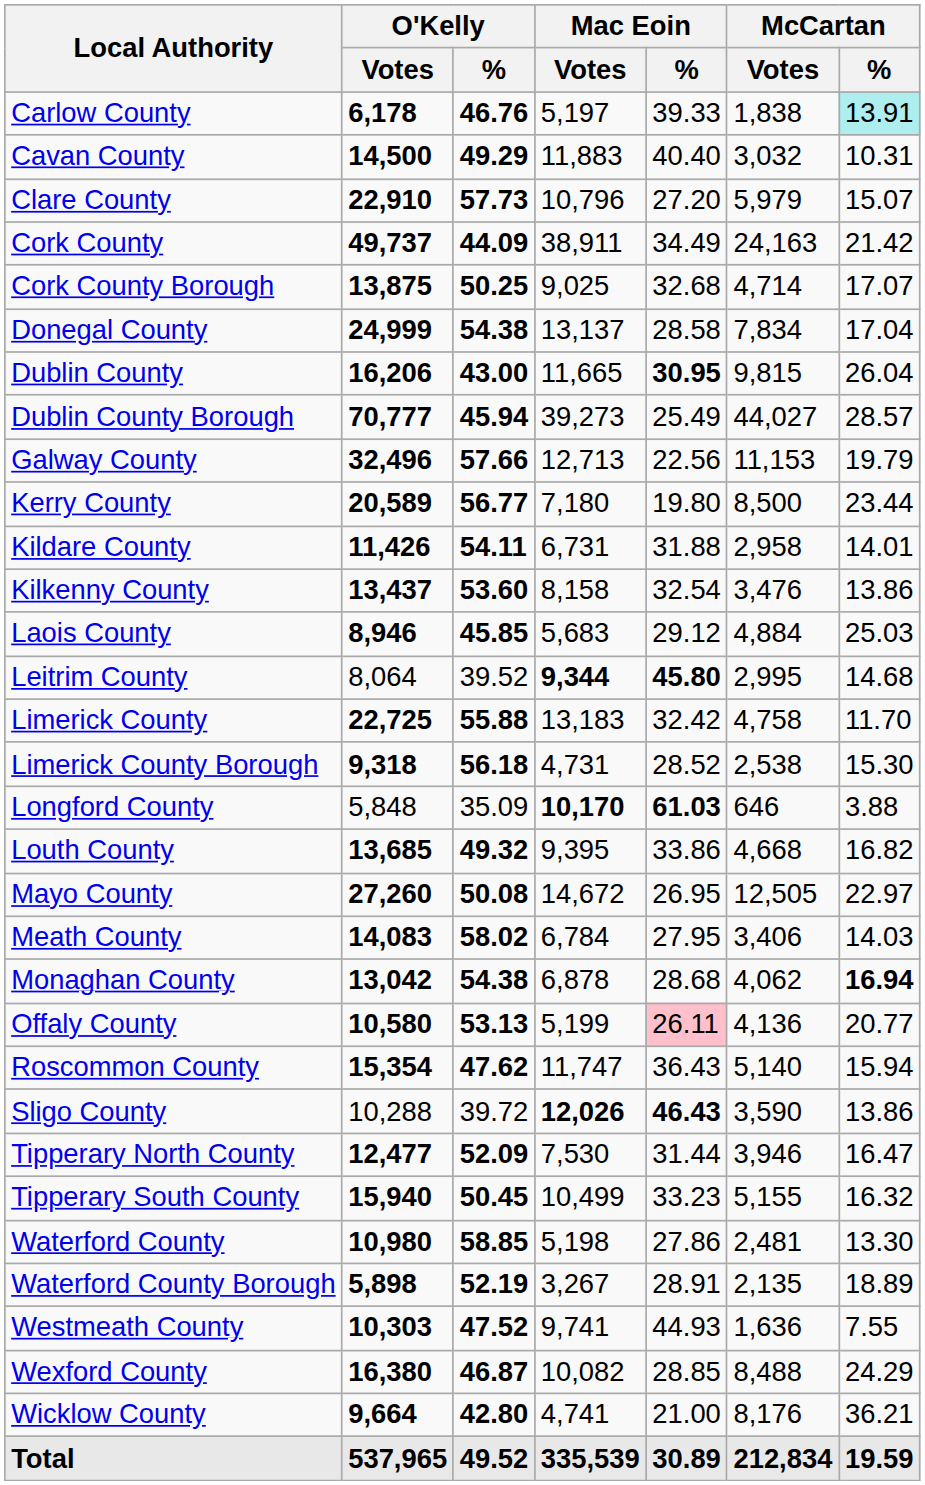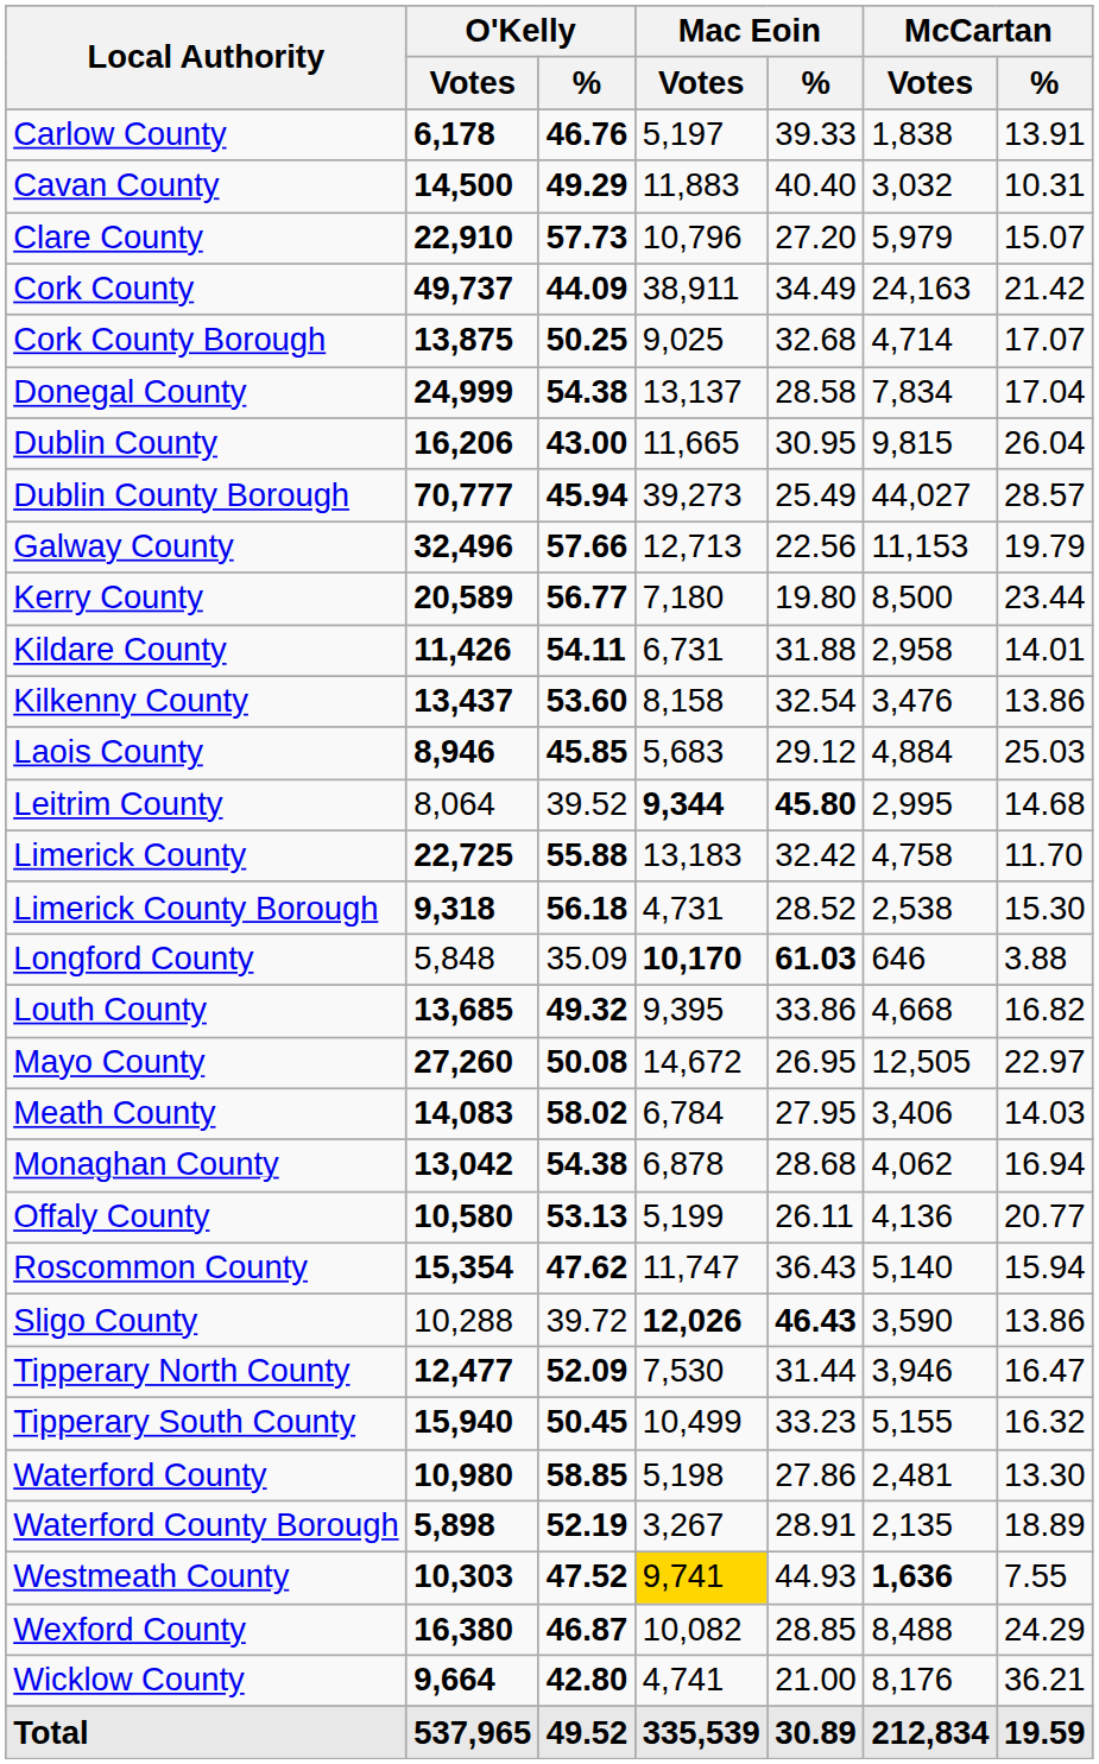Carlow County | McCartan / %: paleturquoise background -> no background
Dublin County | Mac Eoin / %: bold -> normal
Monaghan County | McCartan / %: bold -> normal
Offaly County | Mac Eoin / %: pink background -> no background
Westmeath County | Mac Eoin / Votes: no background -> gold background
Westmeath County | McCartan / Votes: normal -> bold
